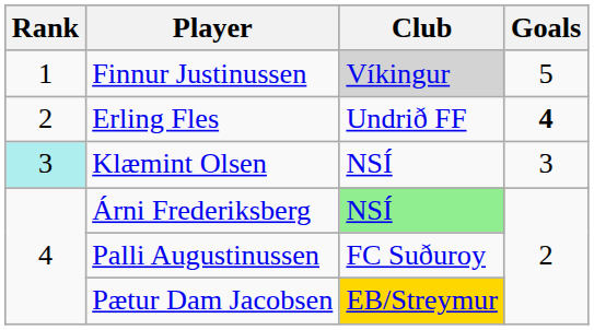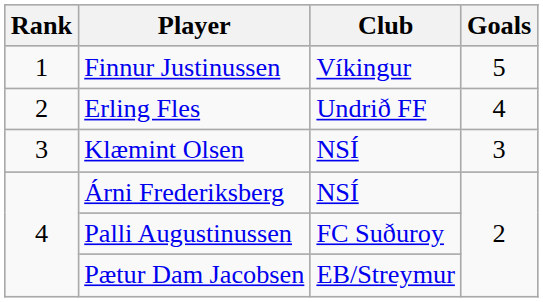Finnur Justinussen | Club: lightgrey background -> no background
Erling Fles | Goals: bold -> normal
Klæmint Olsen | Rank: paleturquoise background -> no background
Árni Frederiksberg | Club: lightgreen background -> no background
Pætur Dam Jacobsen | Club: gold background -> no background
